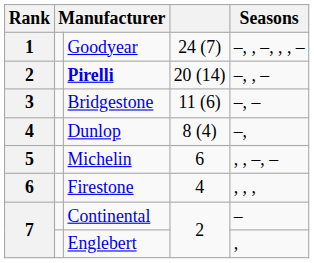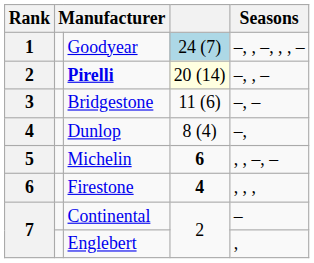Goodyear | column 4: no background -> lightblue background
Pirelli | column 4: no background -> lightyellow background
Michelin | column 4: normal -> bold
Firestone | column 4: normal -> bold
